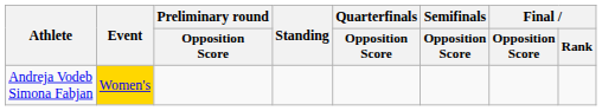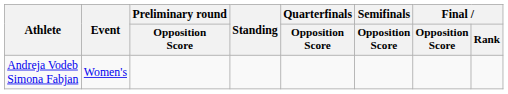Andreja Vodeb Simona Fabjan | Event: gold background -> no background
